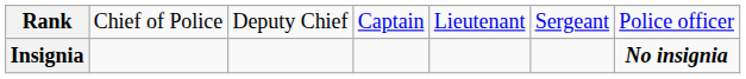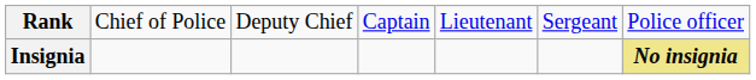Insignia | column 7: no background -> khaki background
